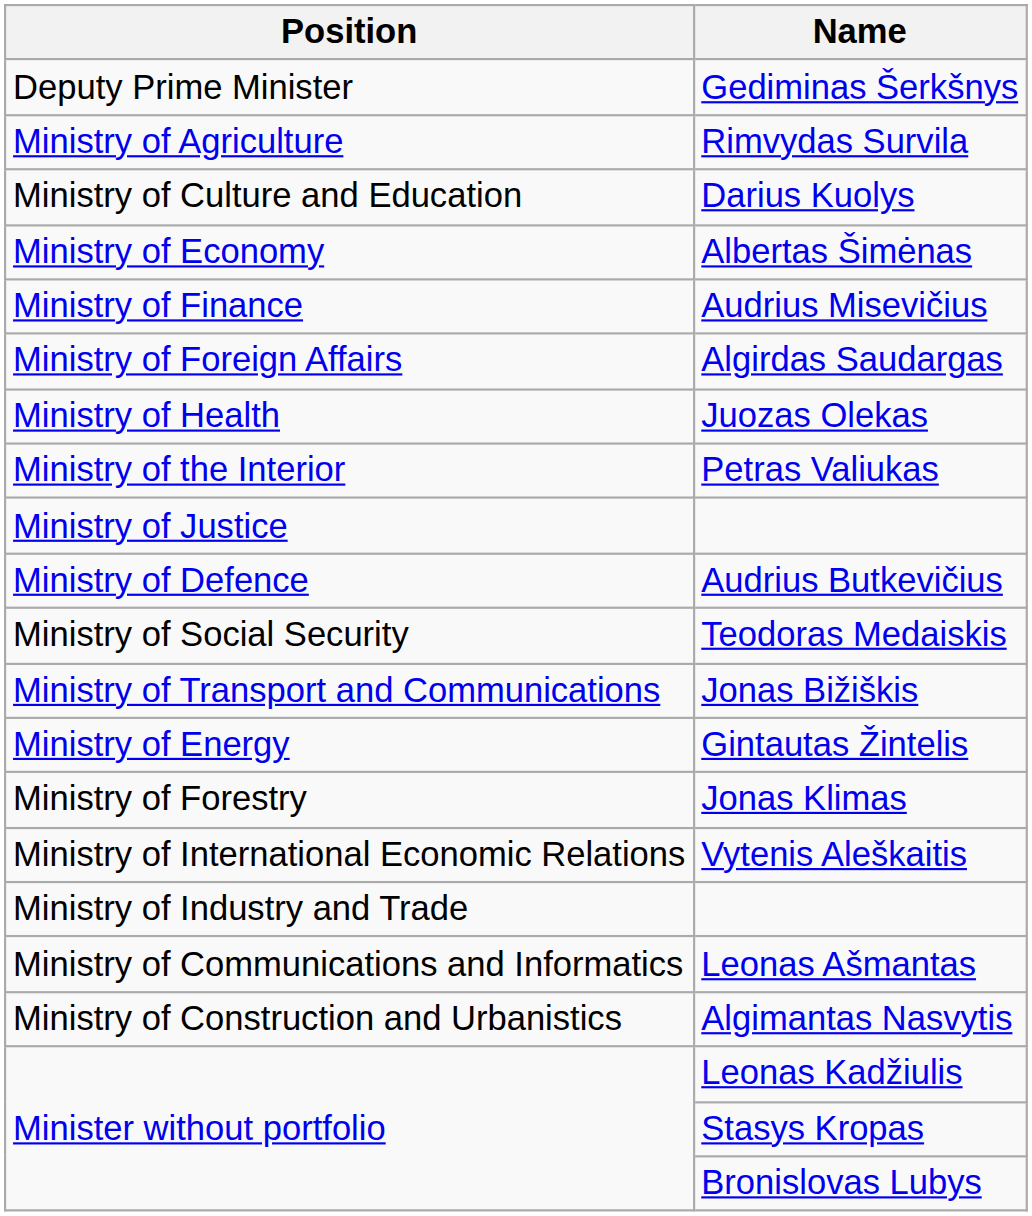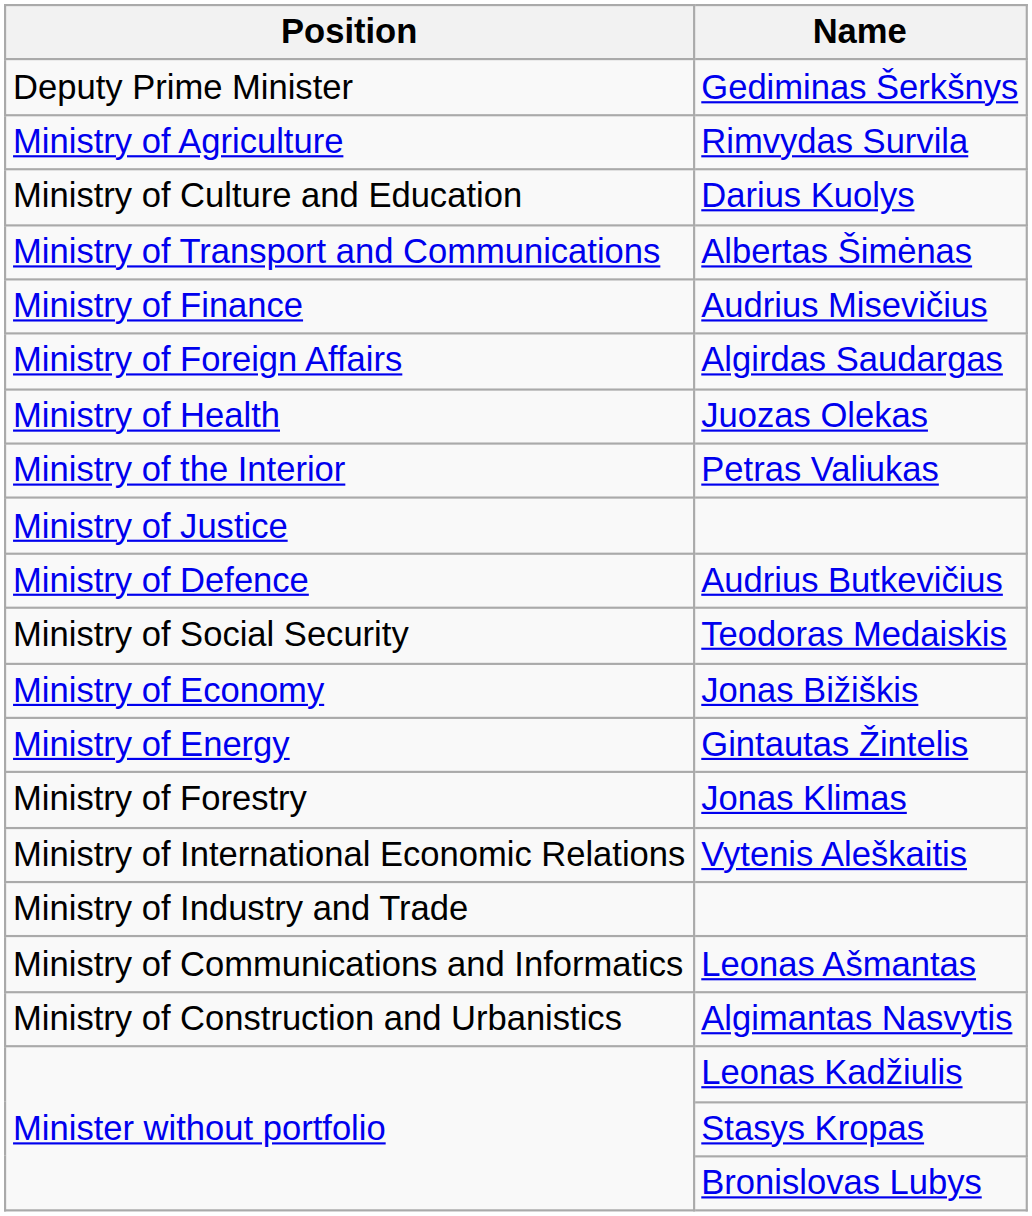row 5 | Position: Ministry of Economy -> Ministry of Transport and Communications
row 13 | Position: Ministry of Transport and Communications -> Ministry of Economy
